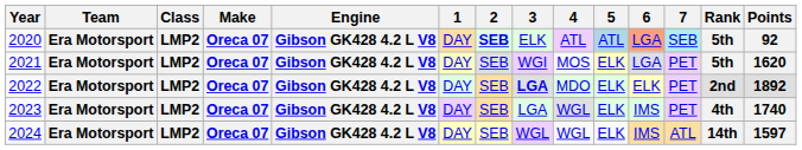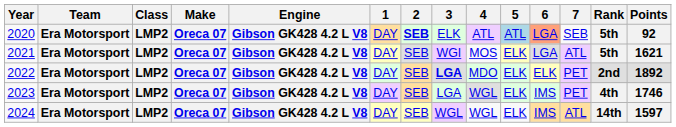2020 | 7: paleturquoise background -> no background
2021 | 7: PET -> ATL
2021 | Points: 1620 -> 1621
2023 | Points: 1740 -> 1746
